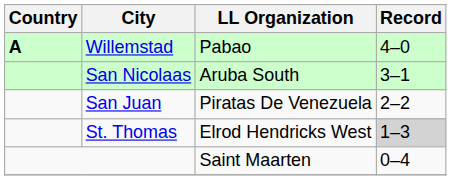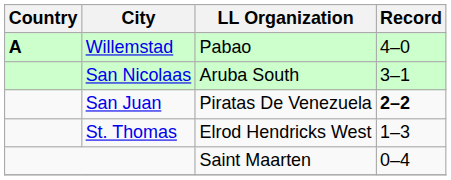San Juan | Record: normal -> bold
St. Thomas | Record: lightgrey background -> no background
